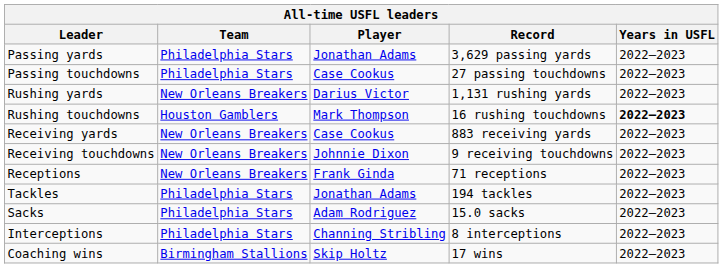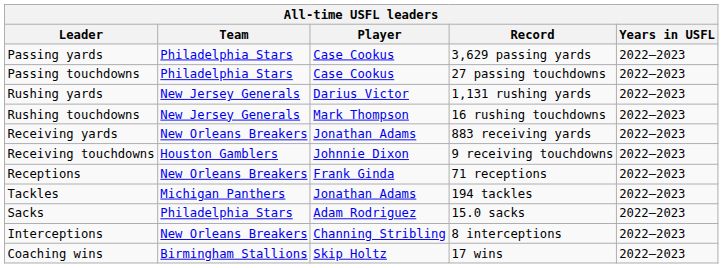Passing yards | Player: Jonathan Adams -> Case Cookus
Rushing yards | Team: New Orleans Breakers -> New Jersey Generals
Rushing touchdowns | Team: Houston Gamblers -> New Jersey Generals
Rushing touchdowns | Years in USFL: bold -> normal
Receiving yards | Player: Case Cookus -> Jonathan Adams
Receiving touchdowns | Team: New Orleans Breakers -> Houston Gamblers
Tackles | Team: Philadelphia Stars -> Michigan Panthers
Interceptions | Team: Philadelphia Stars -> New Orleans Breakers
